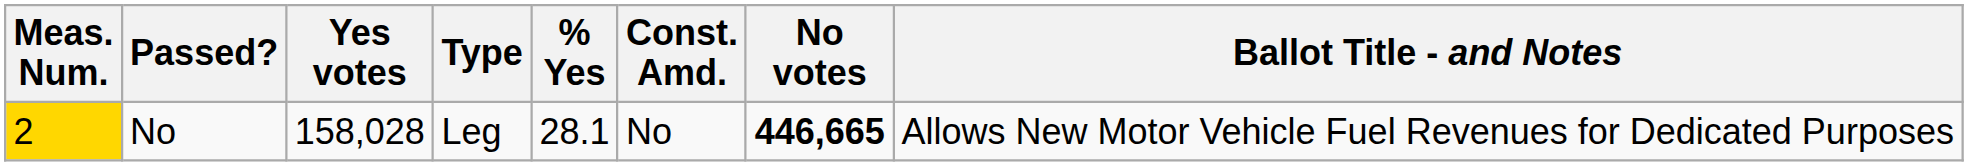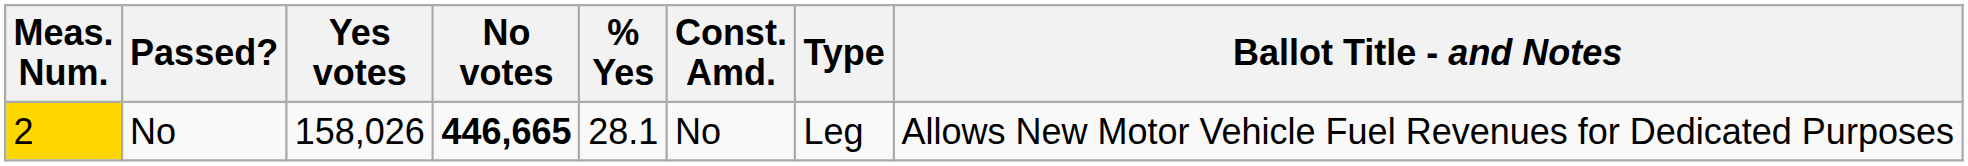columns swapped: No votes <-> Type
row 2 | Yes votes: 158,028 -> 158,026
